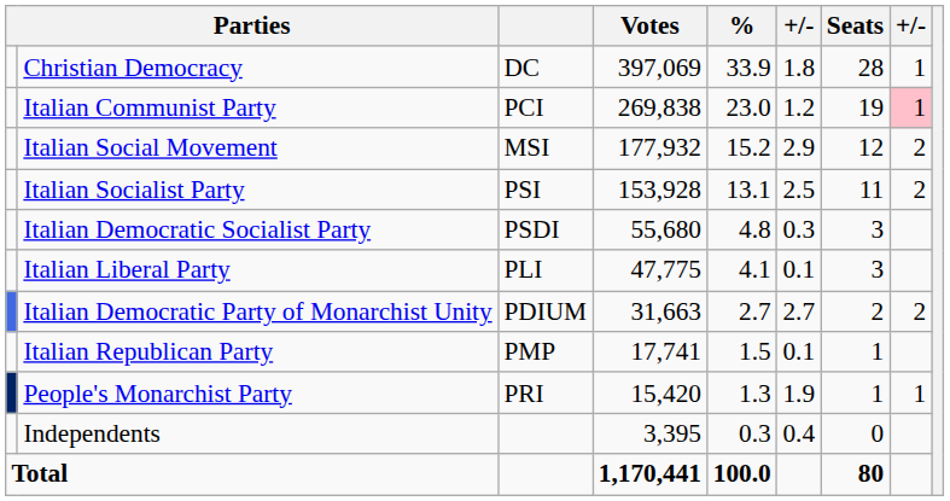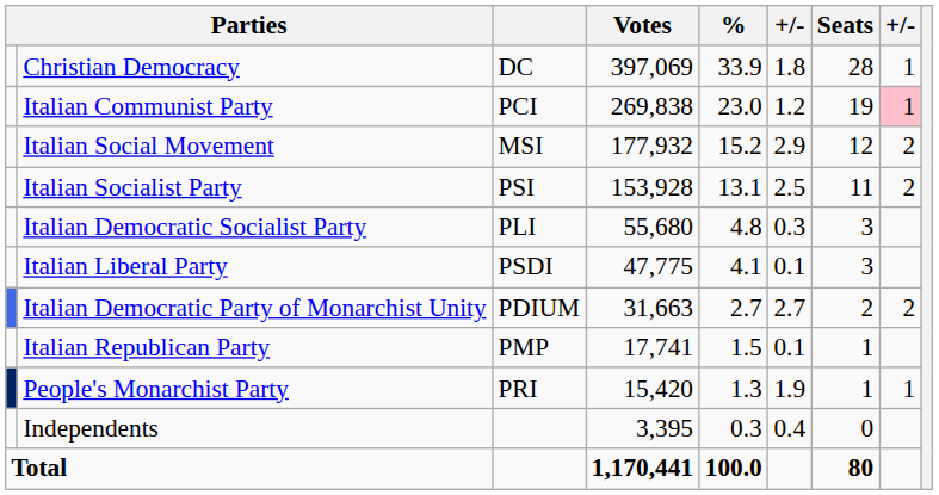Italian Democratic Socialist Party | column 3: PSDI -> PLI
Italian Liberal Party | column 3: PLI -> PSDI
